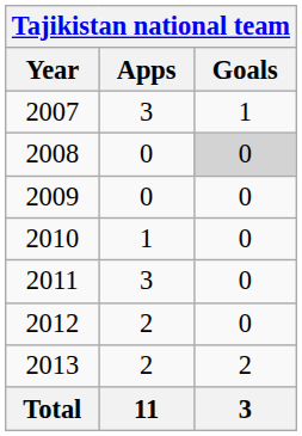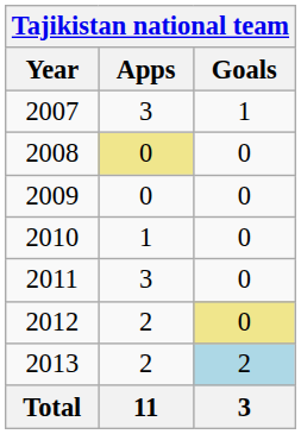2008 | Apps: no background -> khaki background
2008 | Goals: lightgrey background -> no background
2012 | Goals: no background -> khaki background
2013 | Goals: no background -> lightblue background
